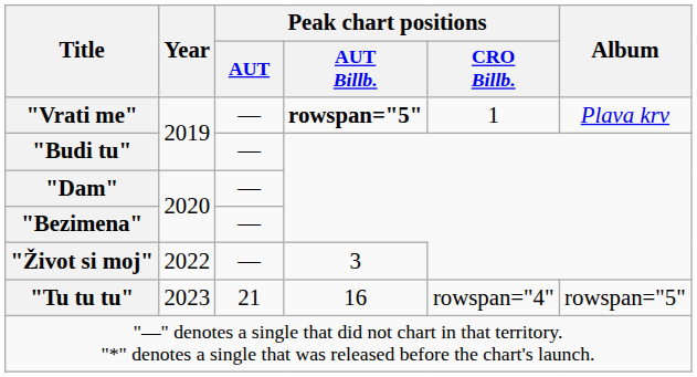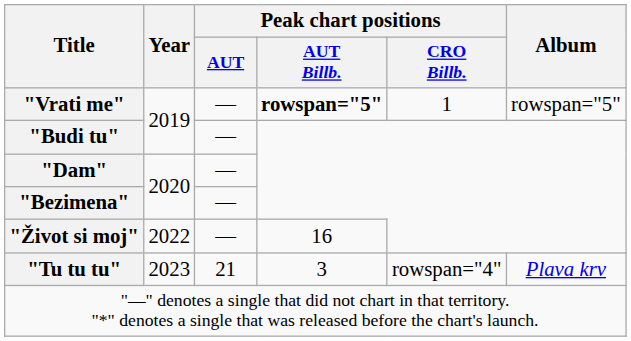"Vrati me" | Album: Plava krv -> rowspan="5"
"Život si moj" | Peak chart positions / AUT Billb.: 3 -> 16
"Tu tu tu" | Peak chart positions / AUT Billb.: 16 -> 3
"Tu tu tu" | Album: rowspan="5" -> Plava krv
